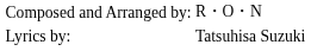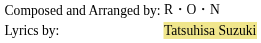Lyrics by: | column 2: no background -> khaki background
